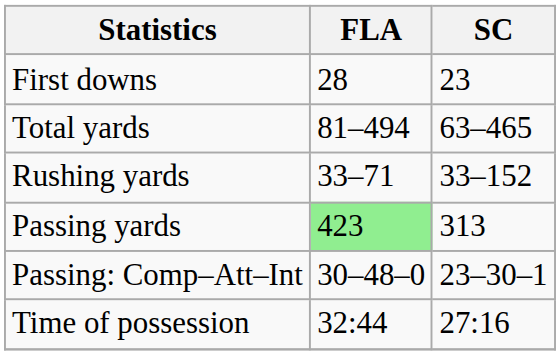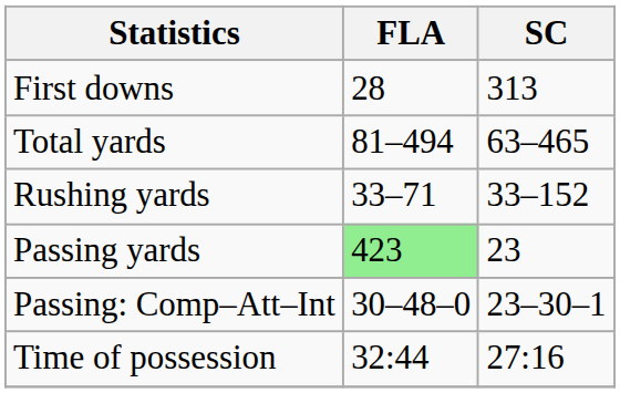First downs | SC: 23 -> 313
Passing yards | SC: 313 -> 23
